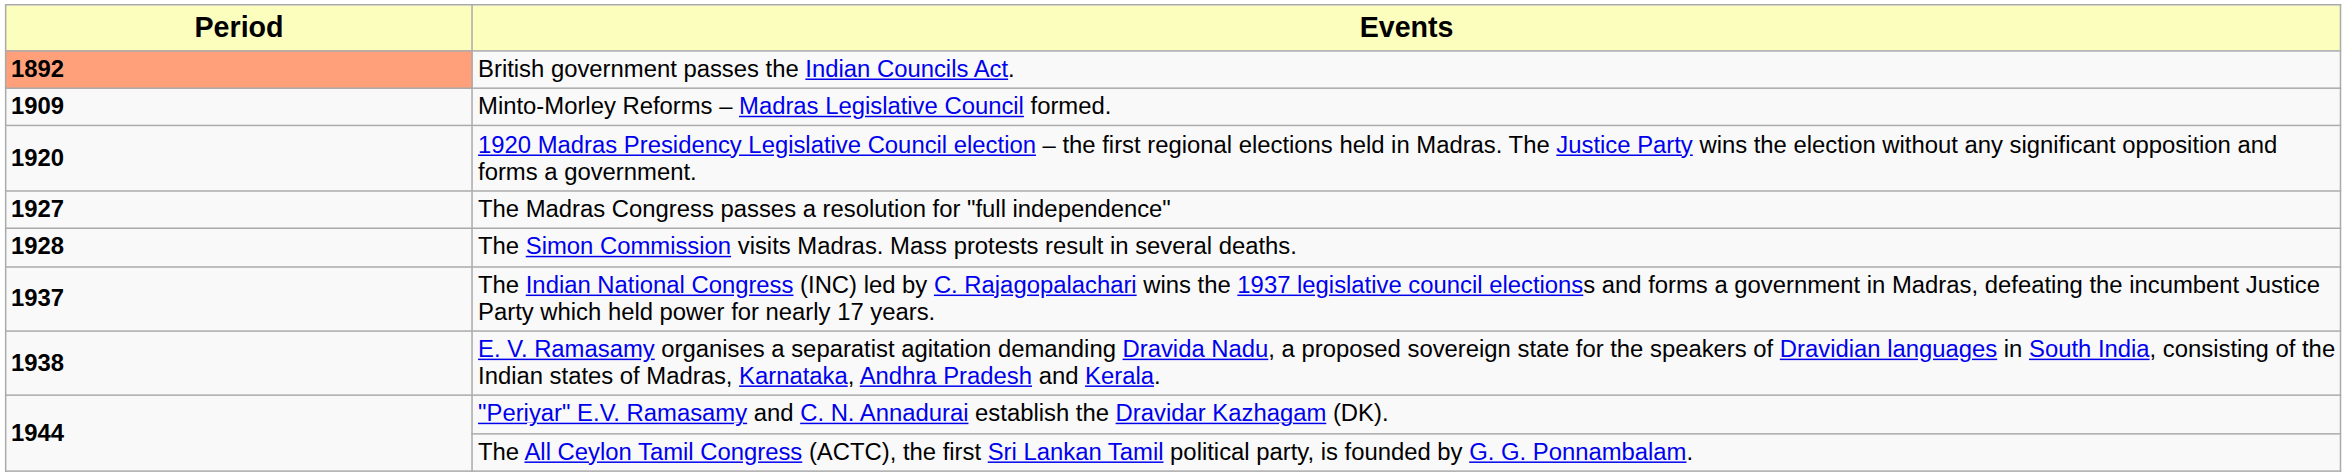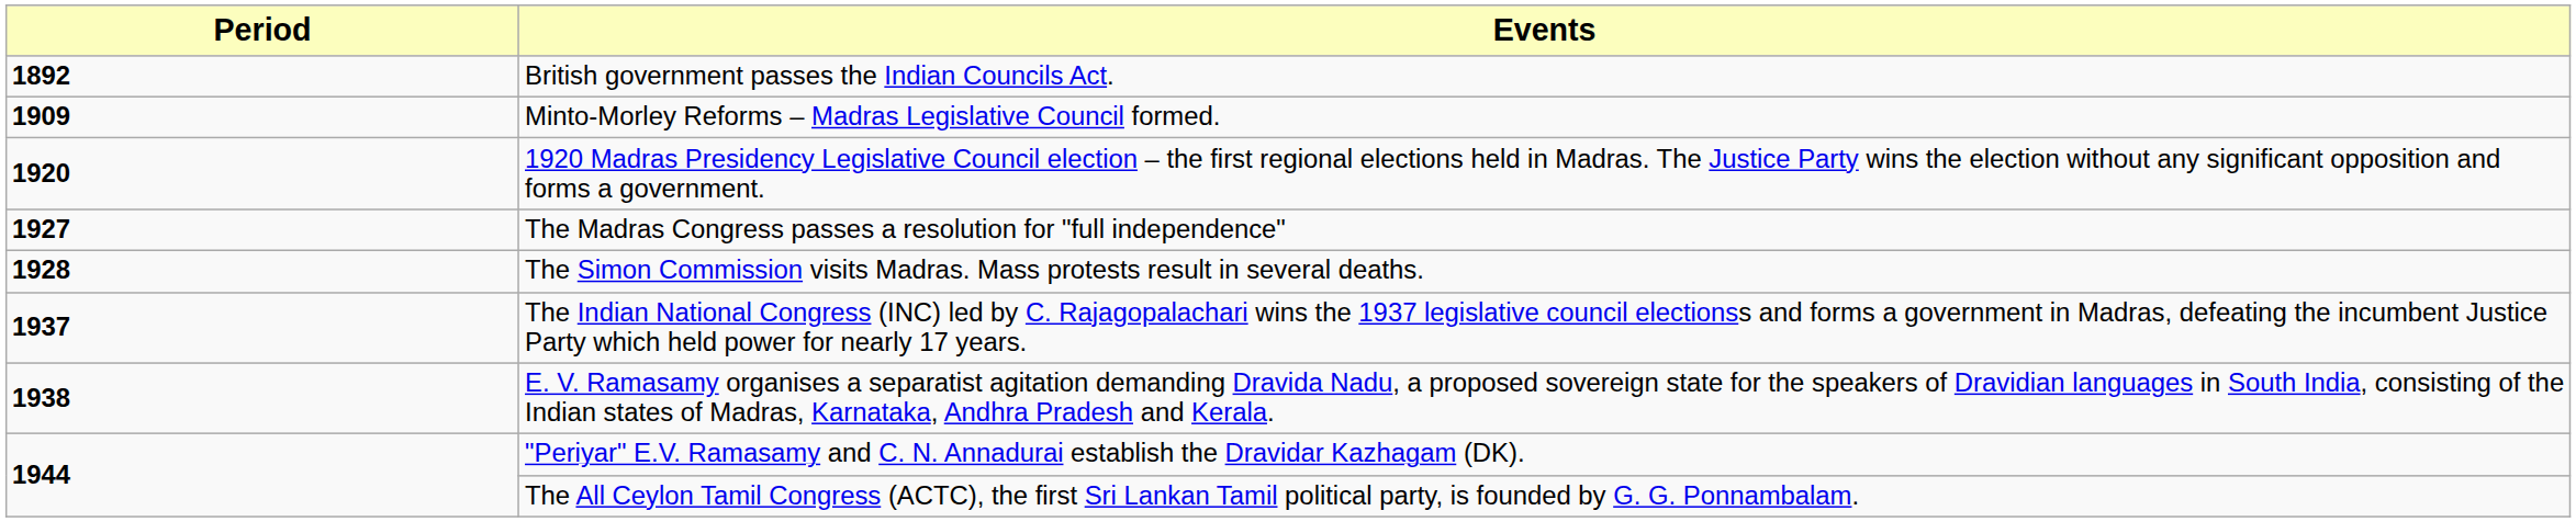British government passes the Indian Councils Act. | Period: lightsalmon background -> no background
